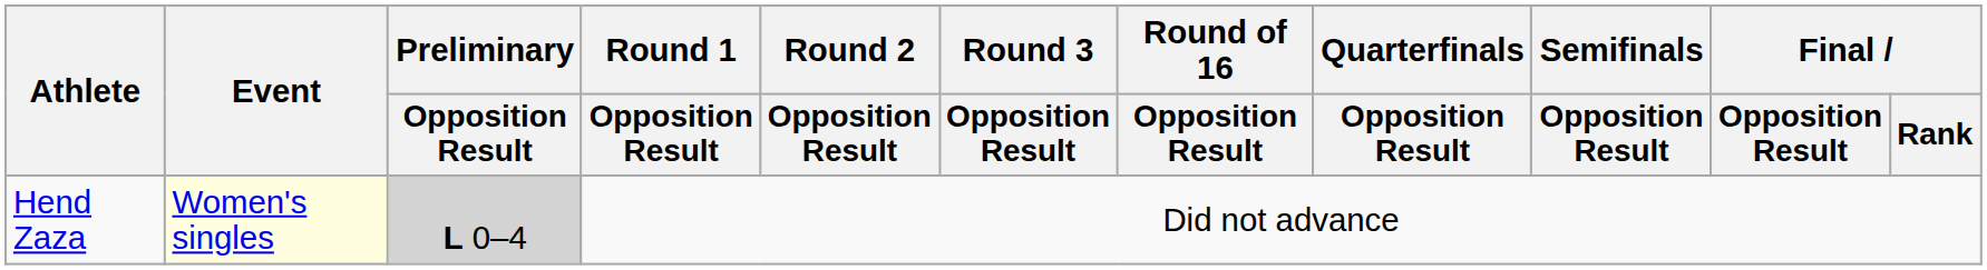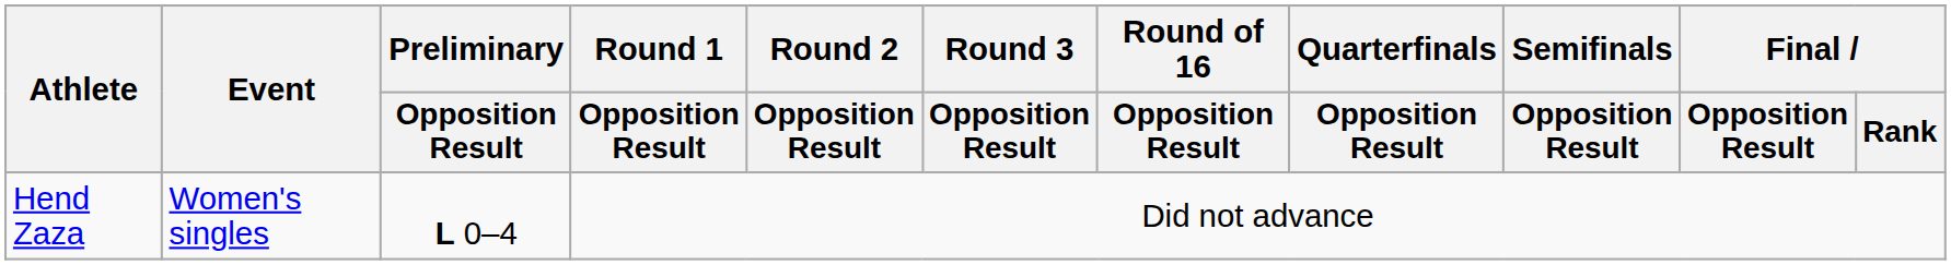Hend Zaza | Event: lightyellow background -> no background
Hend Zaza | Preliminary / Opposition Result: lightgrey background -> no background
